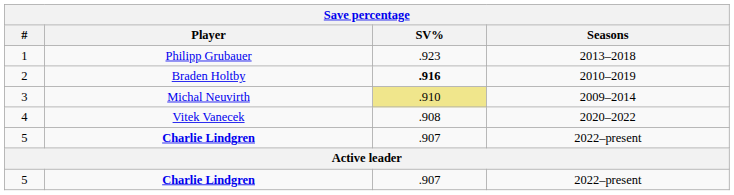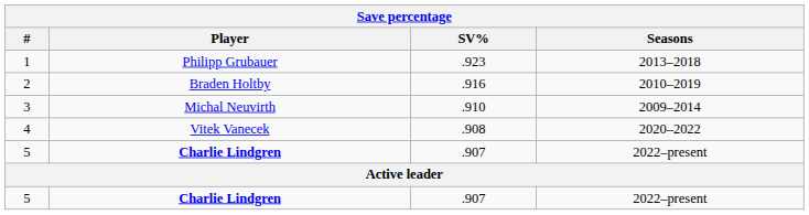2 | SV%: bold -> normal
3 | SV%: khaki background -> no background
